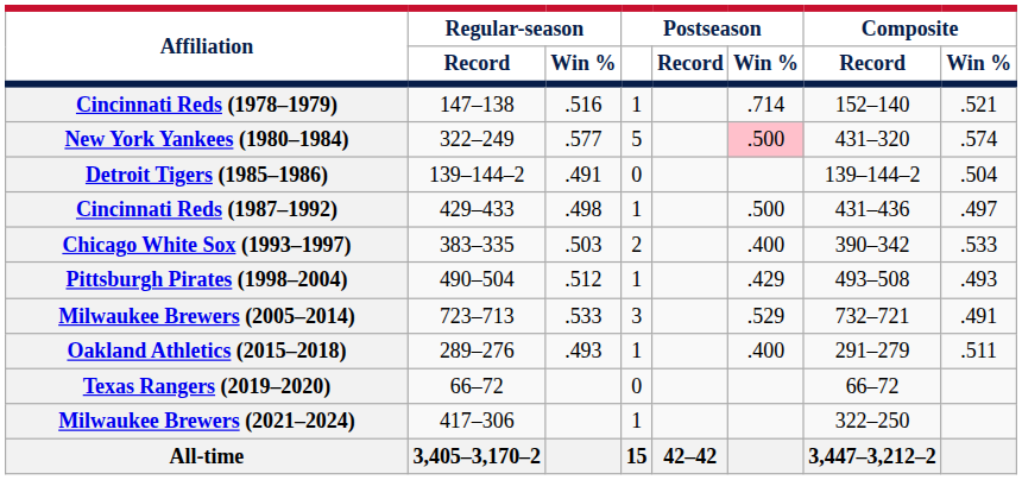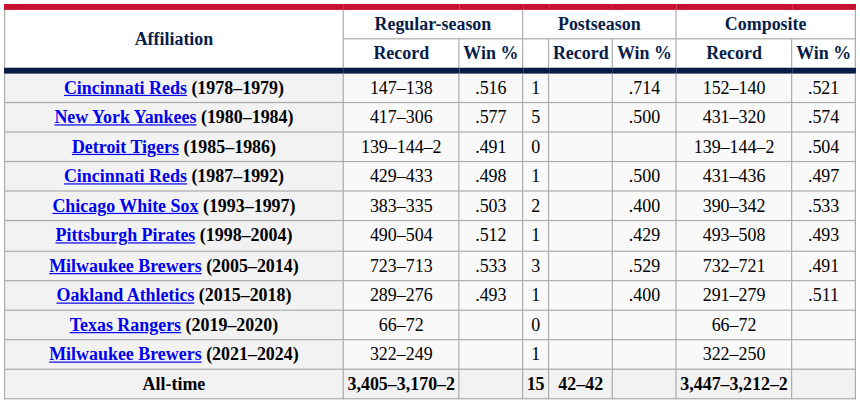New York Yankees (1980–1984) | Regular-season / Record: 322–249 -> 417–306
New York Yankees (1980–1984) | Postseason / Win %: pink background -> no background
Milwaukee Brewers (2021–2024) | Regular-season / Record: 417–306 -> 322–249
